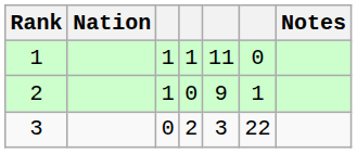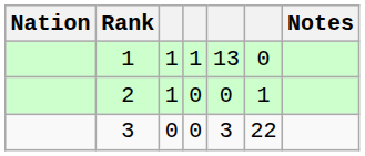columns swapped: Rank <-> Nation
row 2 | column 5: 11 -> 13
row 3 | column 5: 9 -> 0
row 4 | column 4: 2 -> 0
